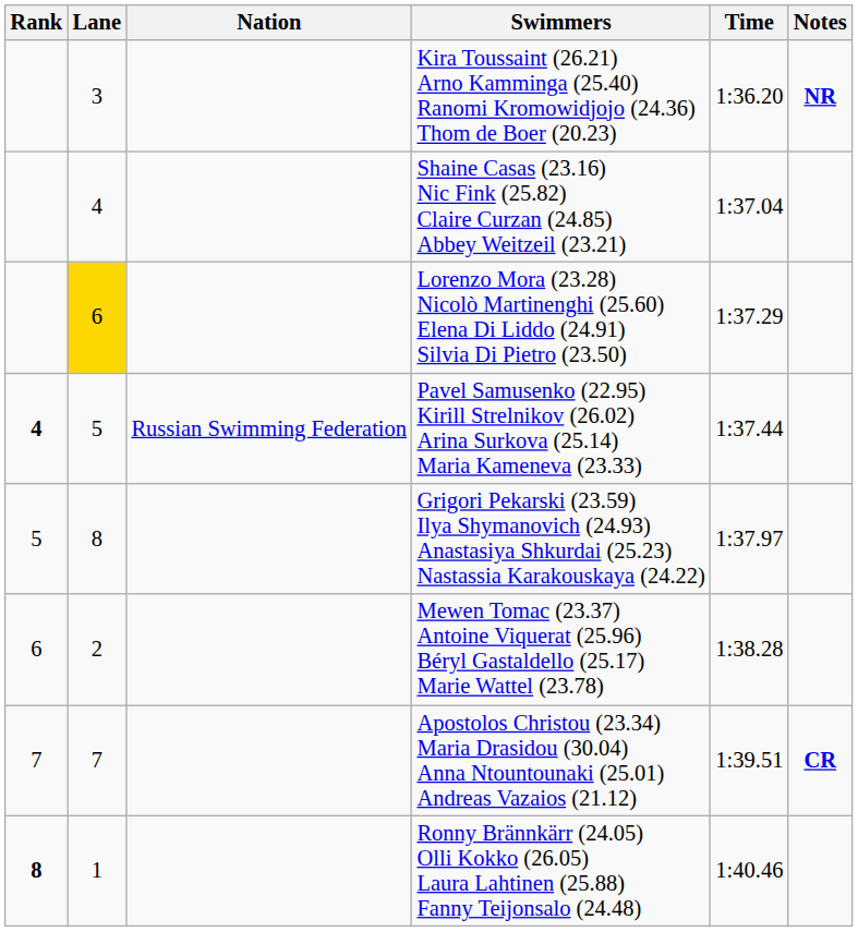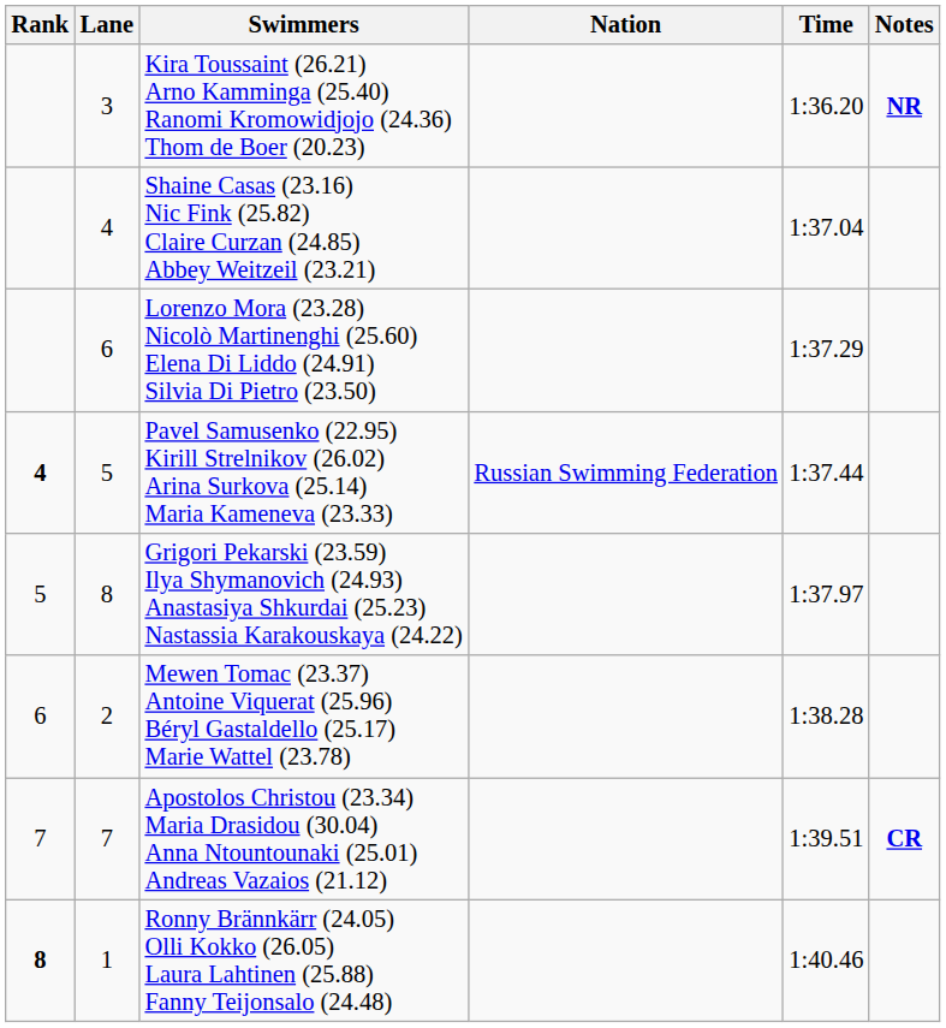columns swapped: Nation <-> Swimmers
row 4 | Lane: gold background -> no background
